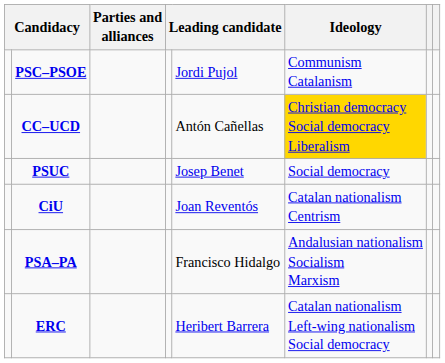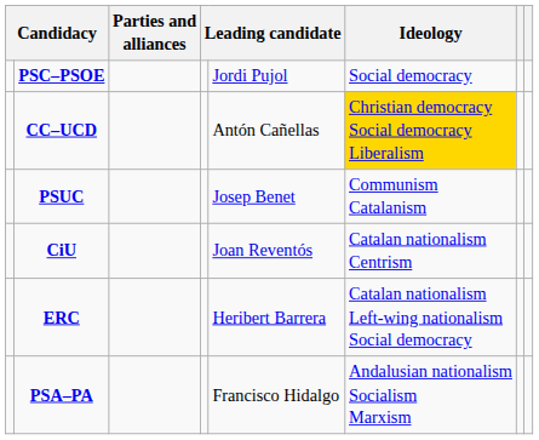PSC–PSOE | Ideology: Communism Catalanism -> Social democracy
PSUC | Ideology: Social democracy -> Communism Catalanism
rows swapped: ERC <-> PSA–PA
